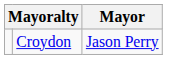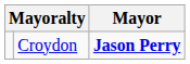Croydon | Mayor: normal -> bold
